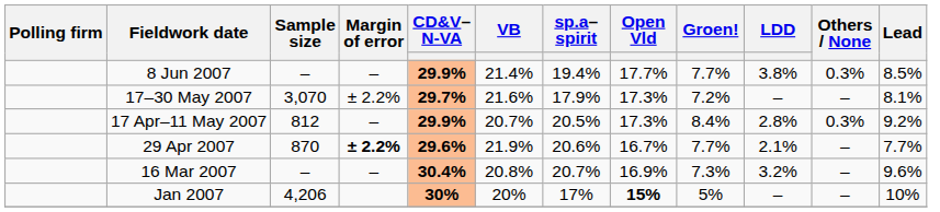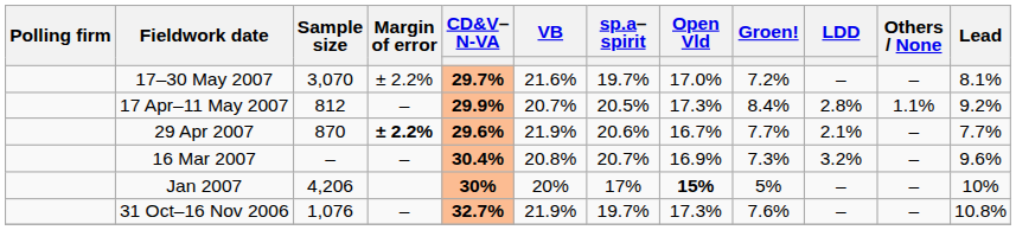- row: 8 Jun 2007 | – | – | 29.9% | 21.4% | 19.4% | 17.7% | 7.7% | 3.8% | 0.3% | 8.5%
17–30 May 2007 | sp.a–spirit: 17.9% -> 19.7%
17–30 May 2007 | Open Vld: 17.3% -> 17.0%
17 Apr–11 May 2007 | Others / None: 0.3% -> 1.1%
+ row: 31 Oct–16 Nov 2006 | 1,076 | – | 32.7% | 21.9% | 19.7% | 17.3% | 7.6% | – | – | 10.8%
